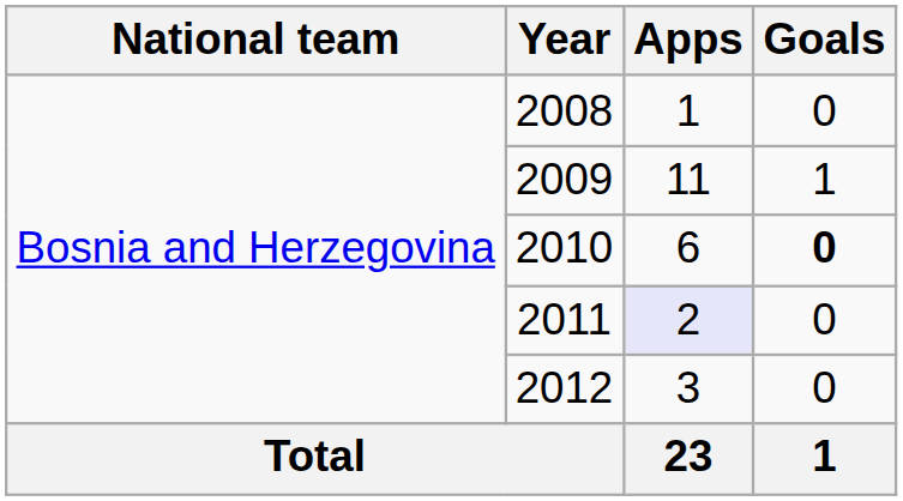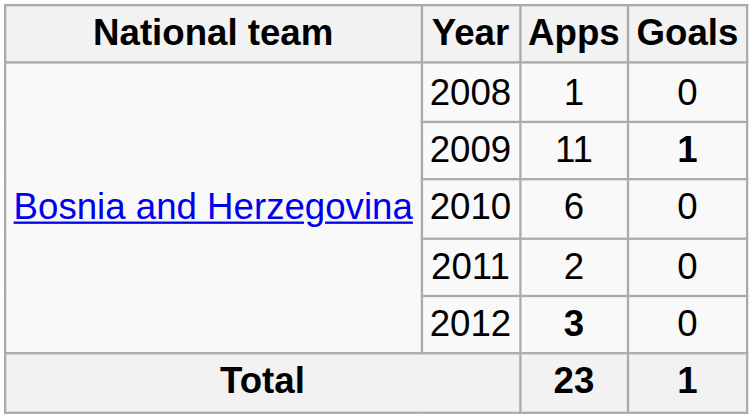2009 | Goals: normal -> bold
2010 | Goals: bold -> normal
2011 | Apps: lavender background -> no background
2012 | Apps: normal -> bold
